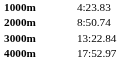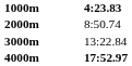1000m | column 2: normal -> bold
4000m | column 2: normal -> bold
